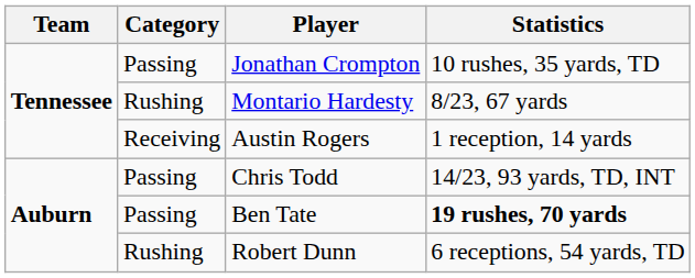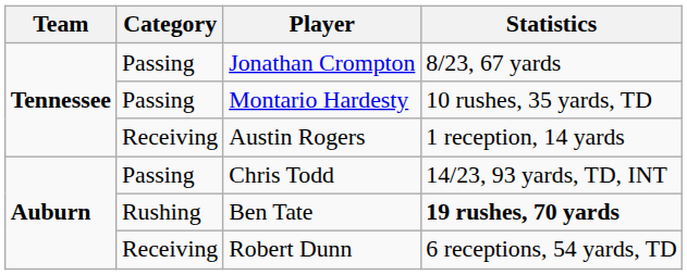Jonathan Crompton | Statistics: 10 rushes, 35 yards, TD -> 8/23, 67 yards
Montario Hardesty | Category: Rushing -> Passing
Montario Hardesty | Statistics: 8/23, 67 yards -> 10 rushes, 35 yards, TD
Ben Tate | Category: Passing -> Rushing
Robert Dunn | Category: Rushing -> Receiving
